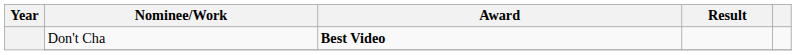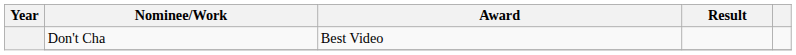Don't Cha | Award: bold -> normal
